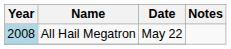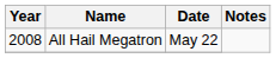row 2 | Year: lightblue background -> no background
